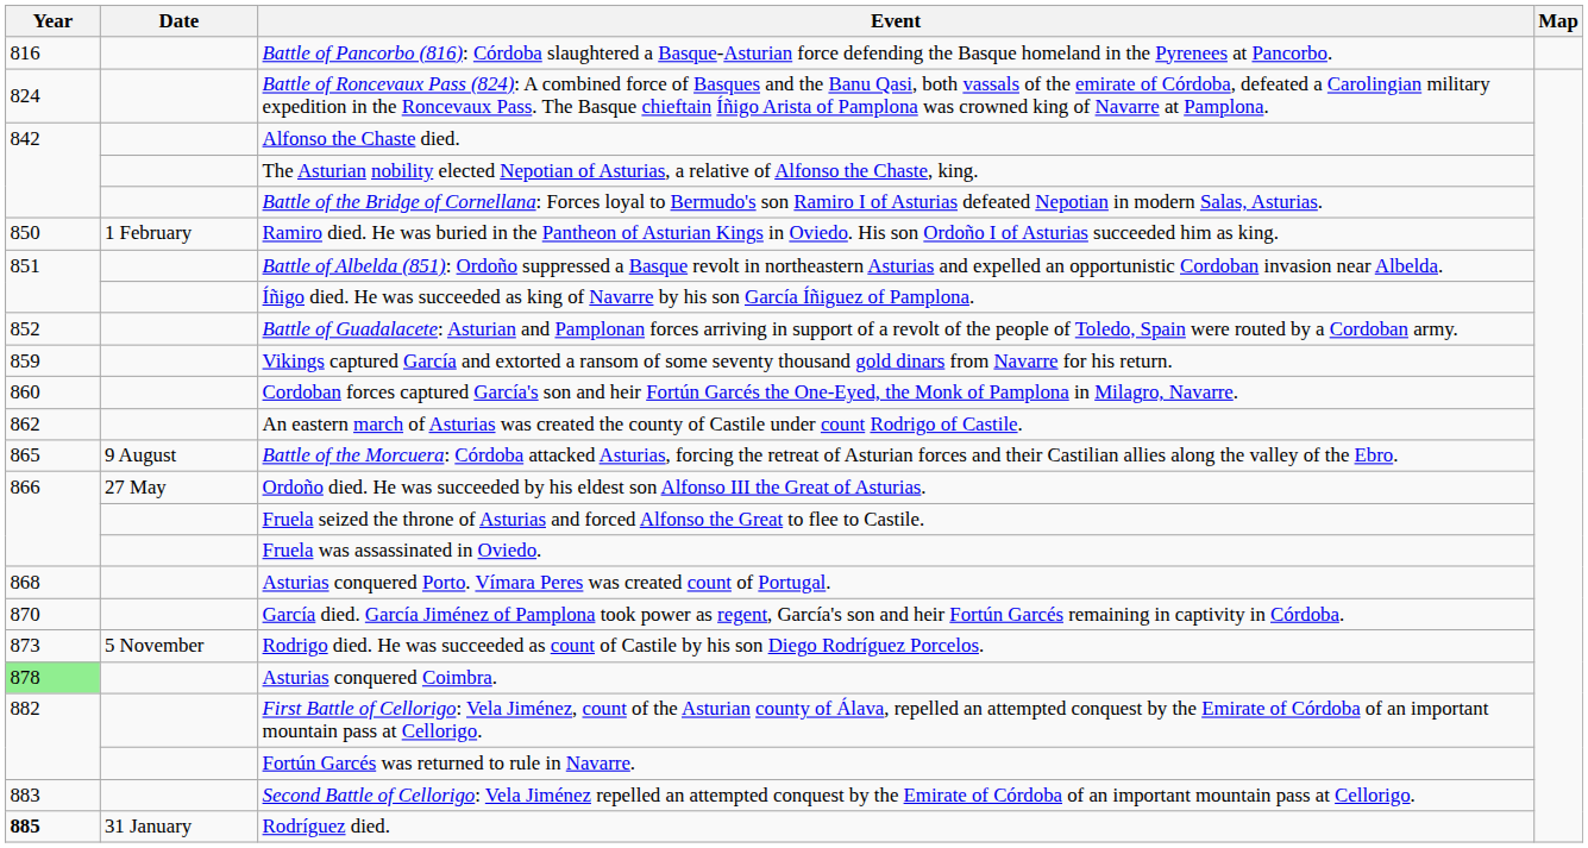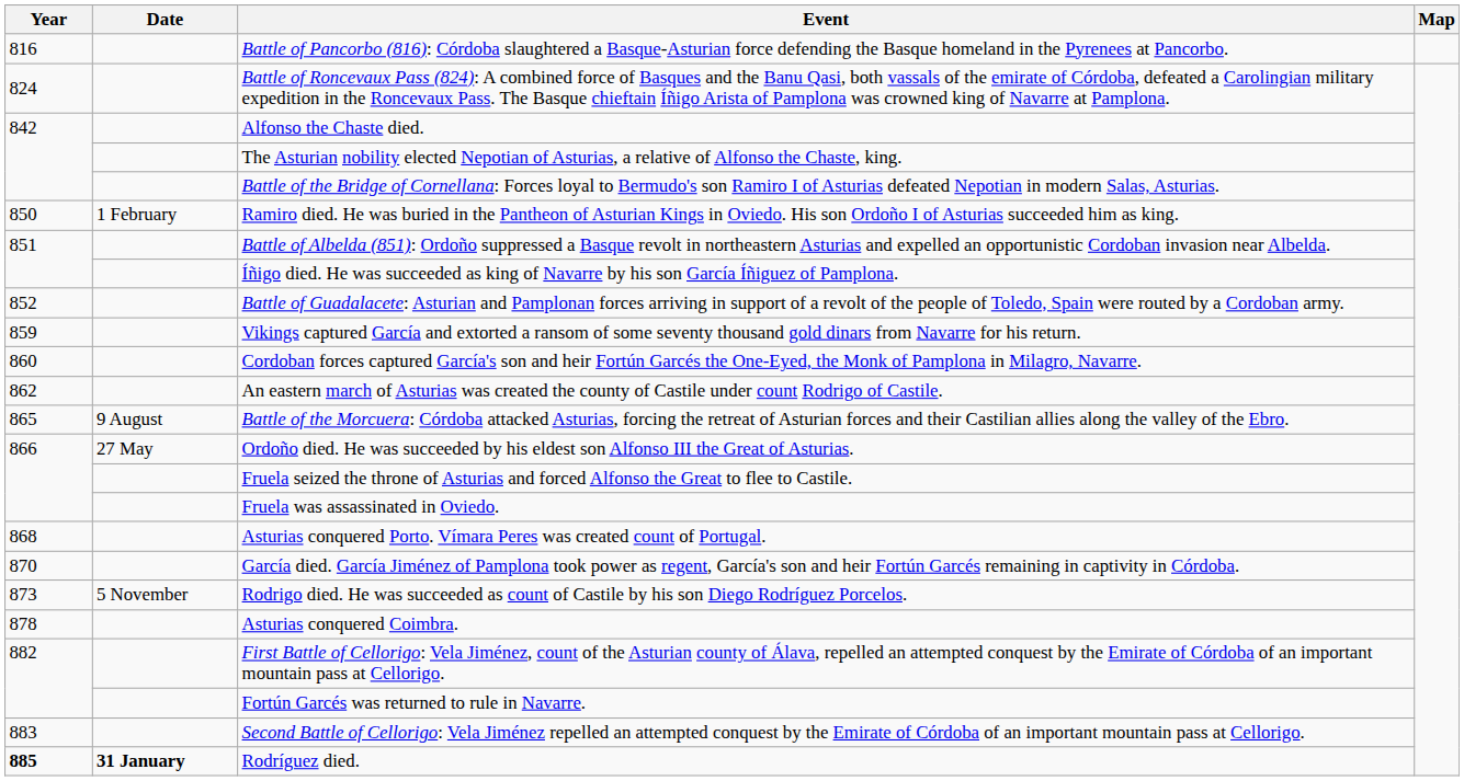Asturias conquered Coimbra. | Year: lightgreen background -> no background
Rodríguez died. | Date: normal -> bold
